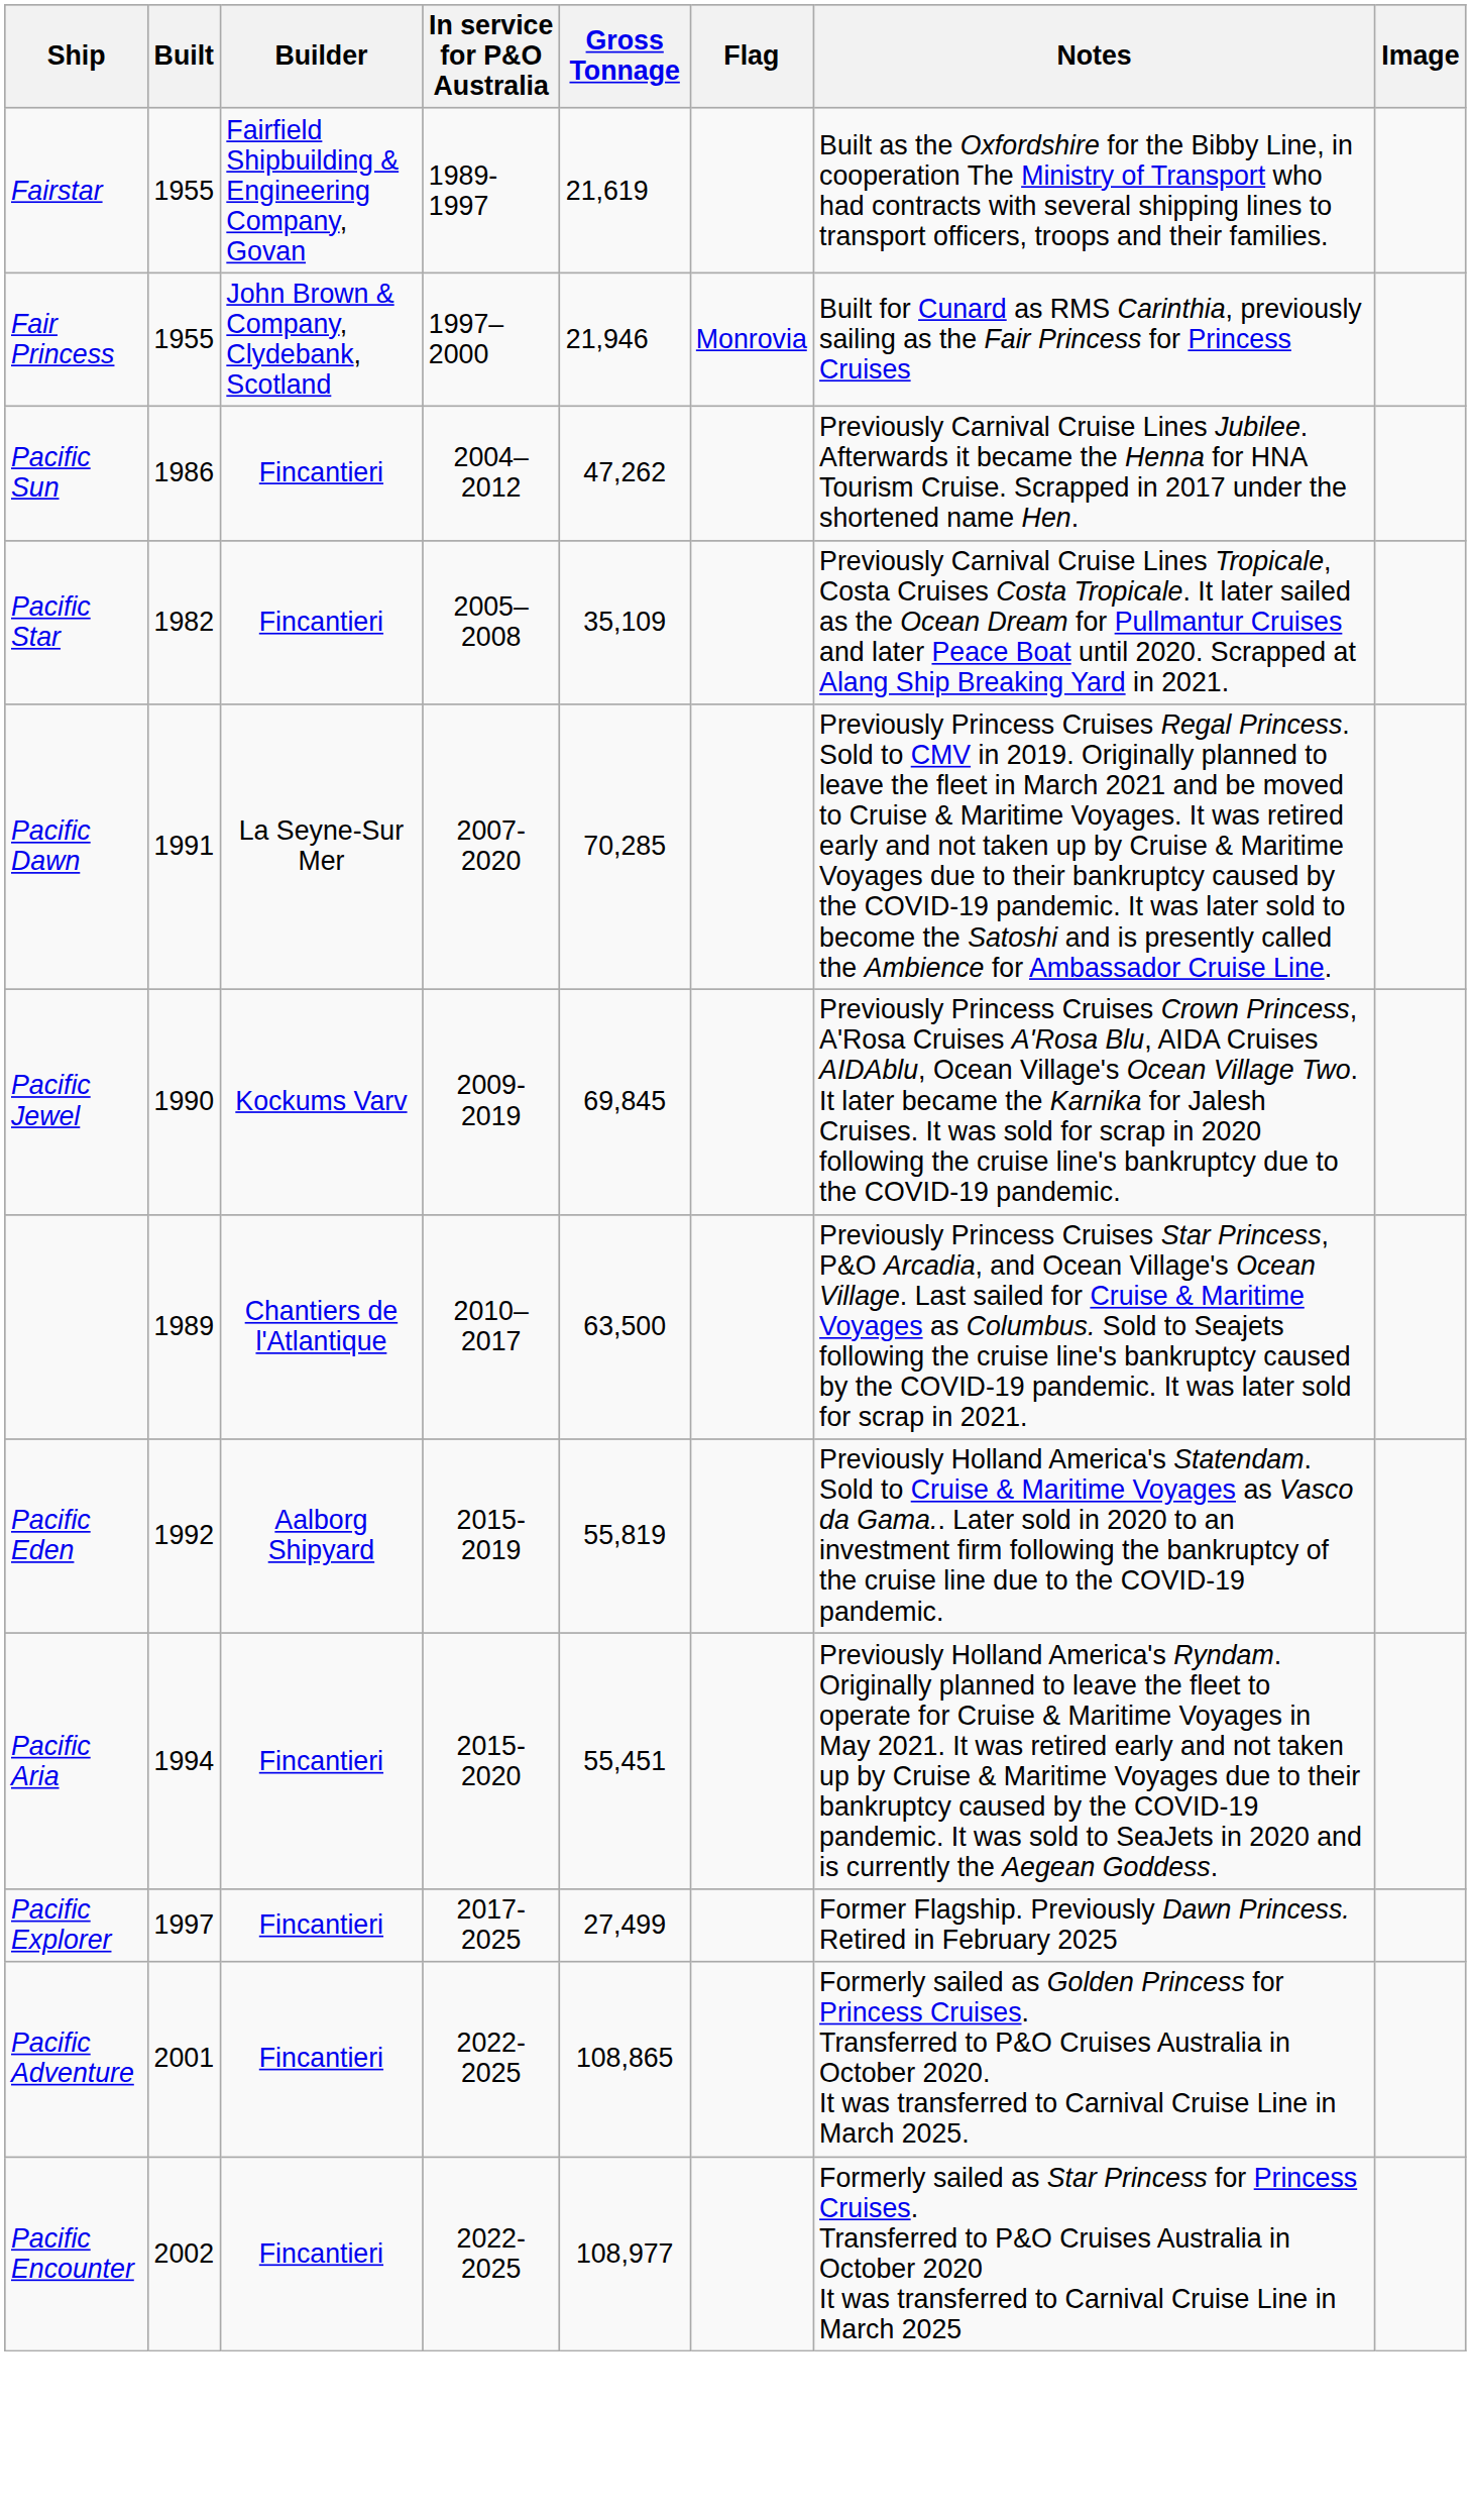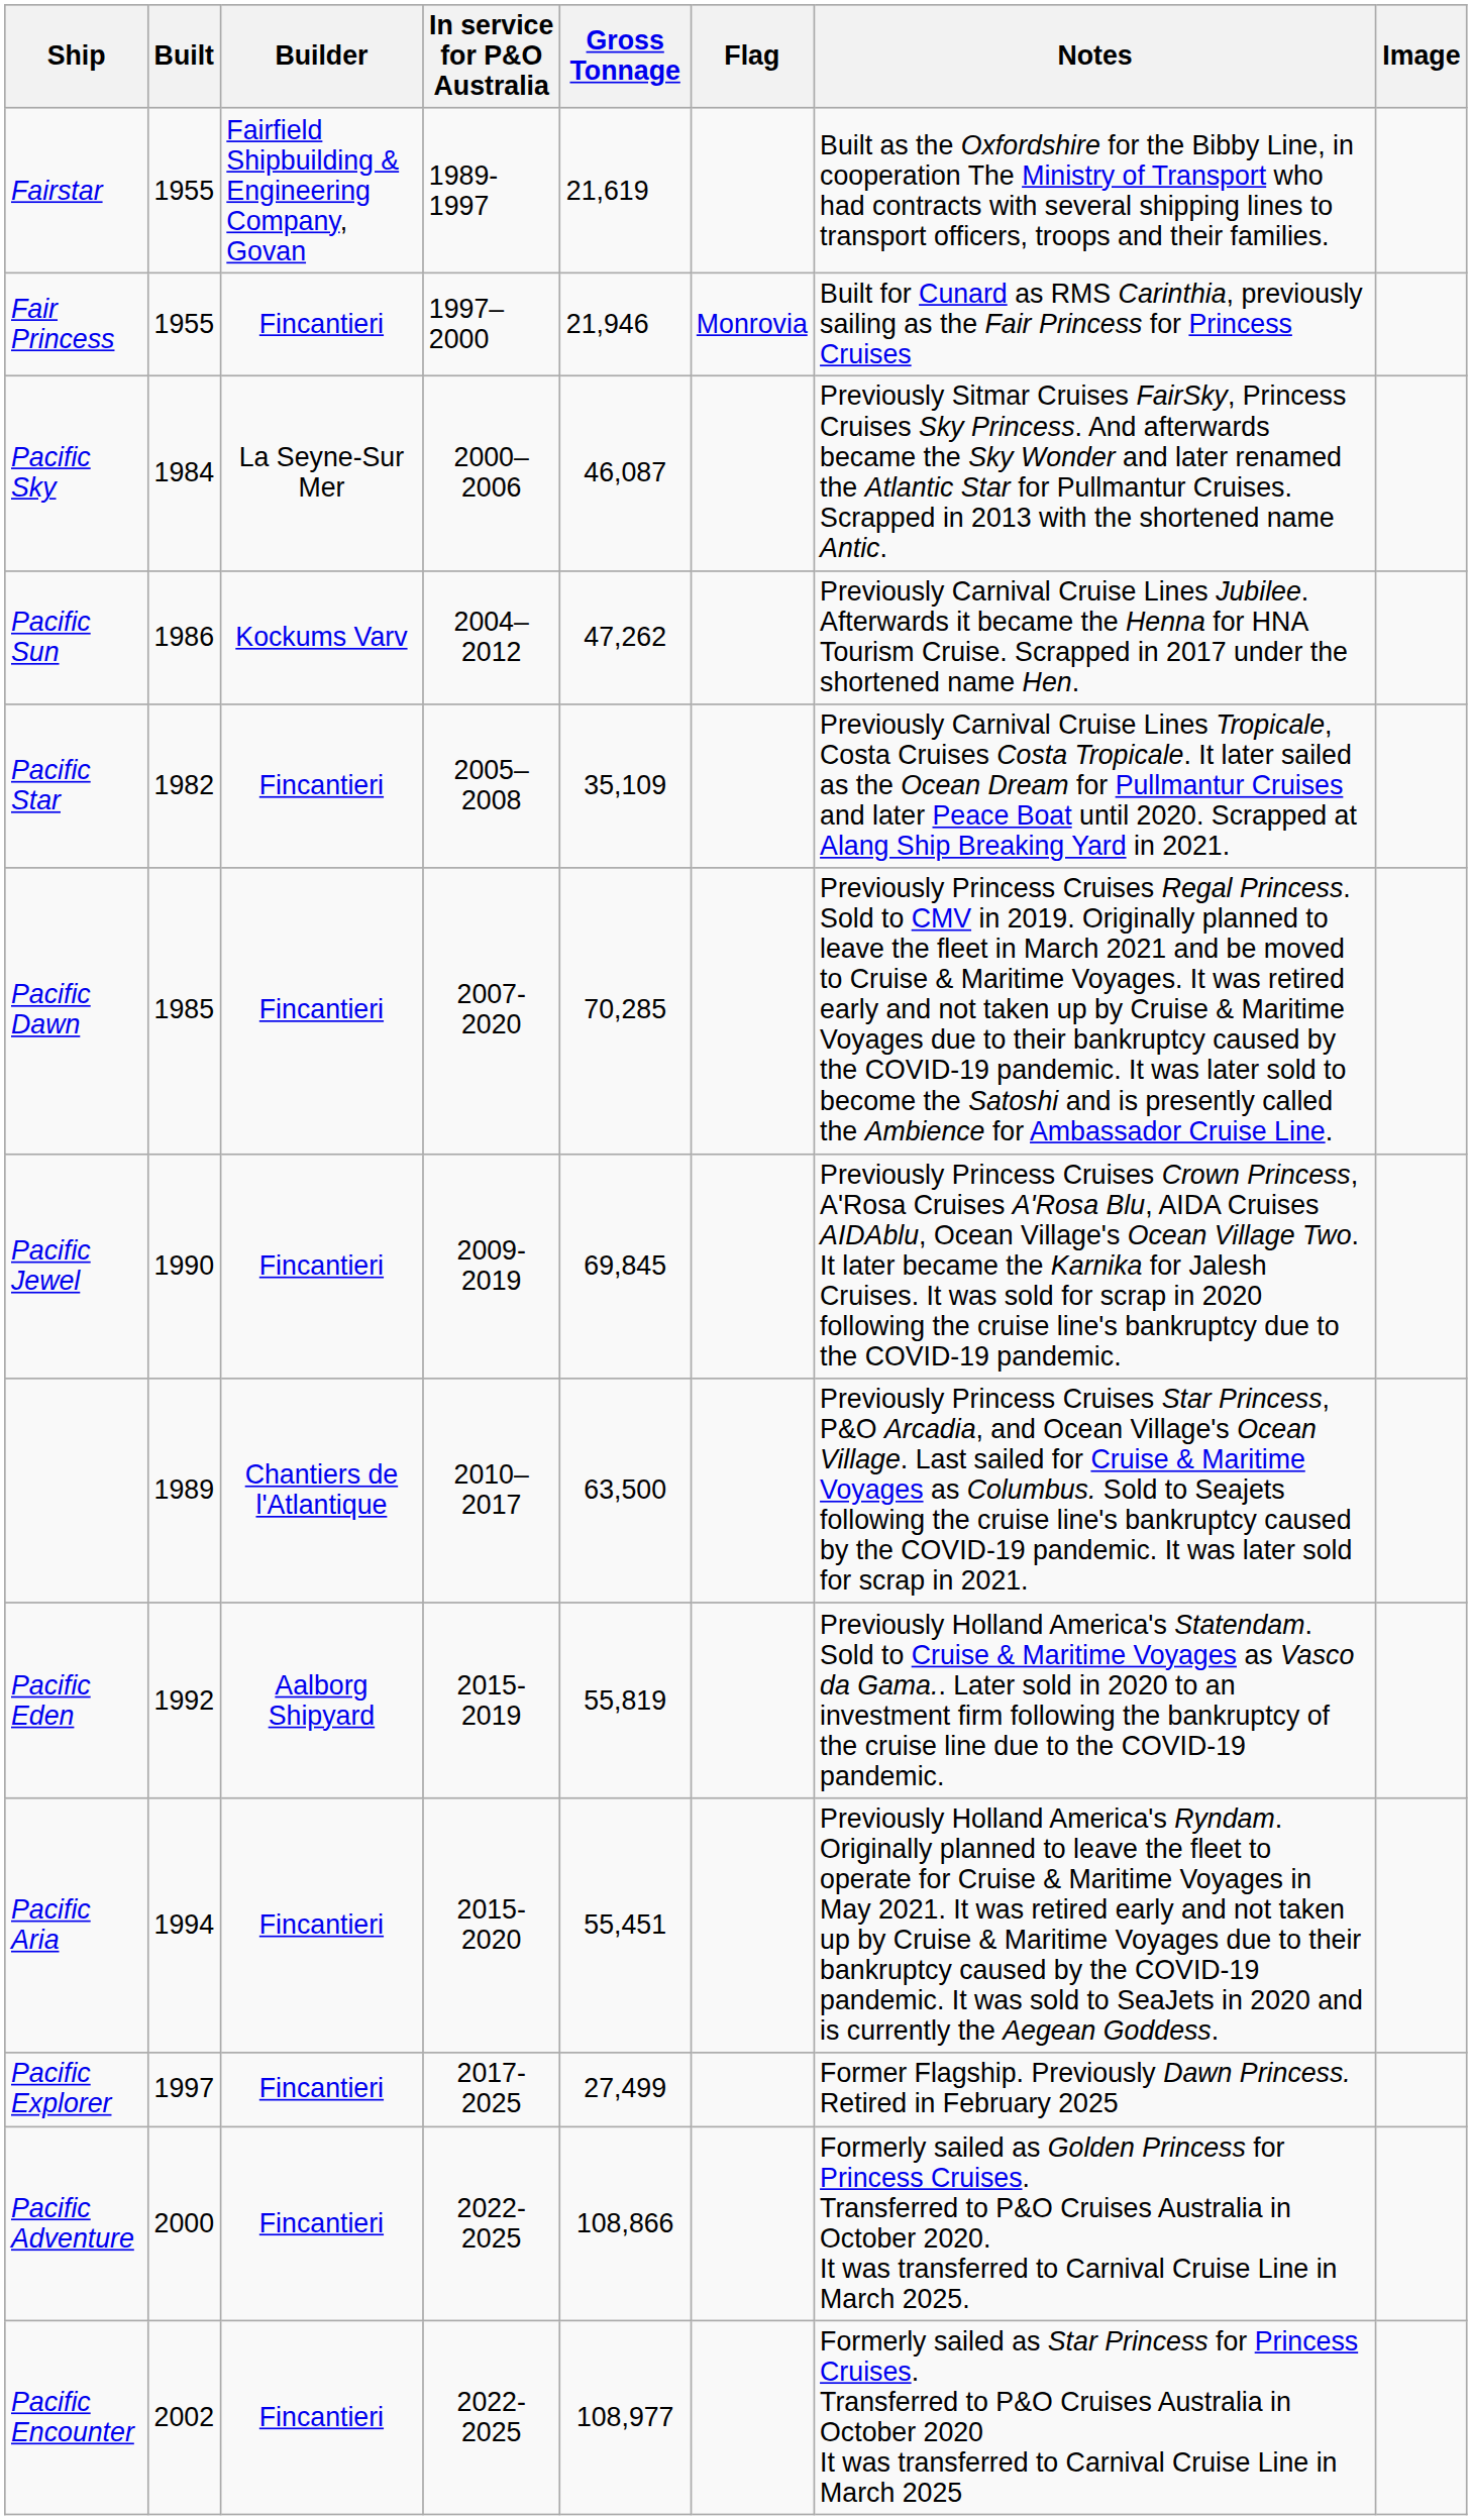Fair Princess | Builder: John Brown & Company, Clydebank, Scotland -> Fincantieri
+ row: Pacific Sky | 1984 | La Seyne-Sur Mer | 2000–2006 | 46,087 | Previously Sitmar Cruises FairSky, Princess Cruises Sky Princess. And afterwards became the Sky Wonder and later renamed the Atlantic Star for Pullmantur Cruises. Scrapped in 2013 with the shortened name Antic.
Pacific Sun | Builder: Fincantieri -> Kockums Varv
Pacific Dawn | Built: 1991 -> 1985
Pacific Dawn | Builder: La Seyne-Sur Mer -> Fincantieri
Pacific Jewel | Builder: Kockums Varv -> Fincantieri
Pacific Adventure | Built: 2001 -> 2000
Pacific Adventure | Gross Tonnage: 108,865 -> 108,866
